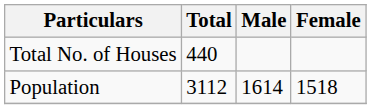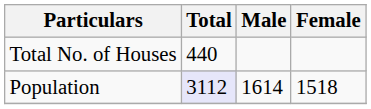Population | Total: no background -> lavender background
